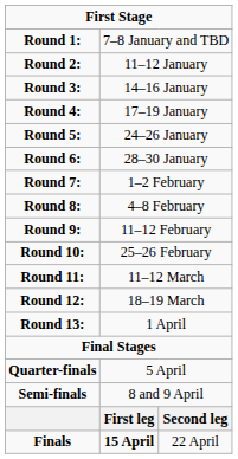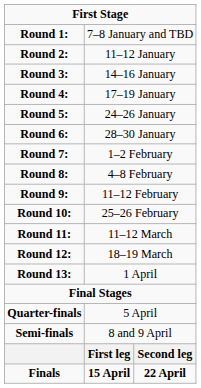Finals | column 3: normal -> bold
